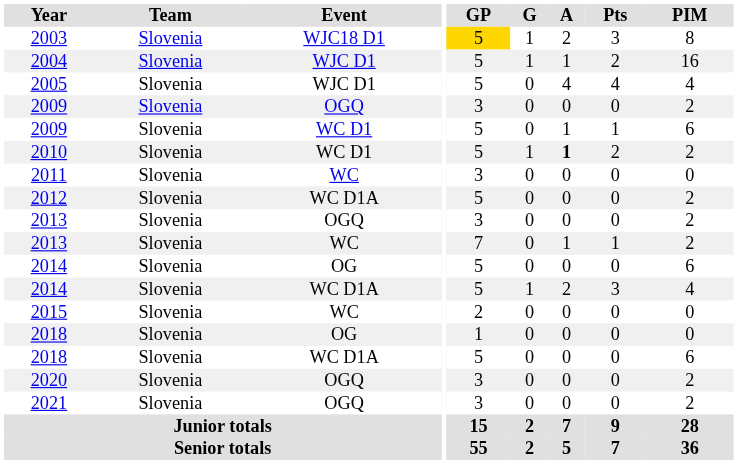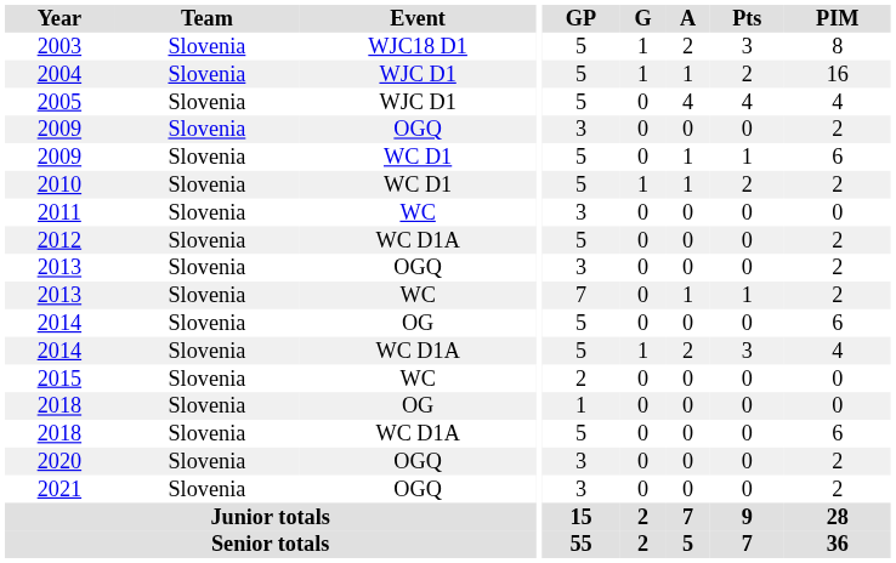2003 | GP: gold background -> no background
2010 | A: bold -> normal
